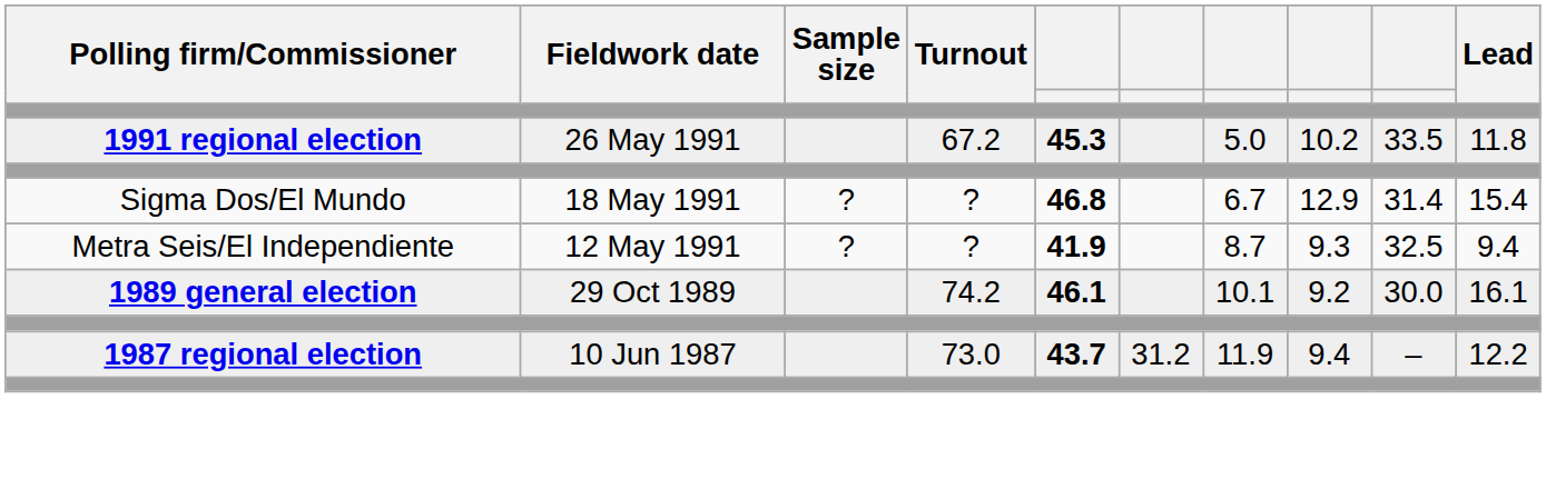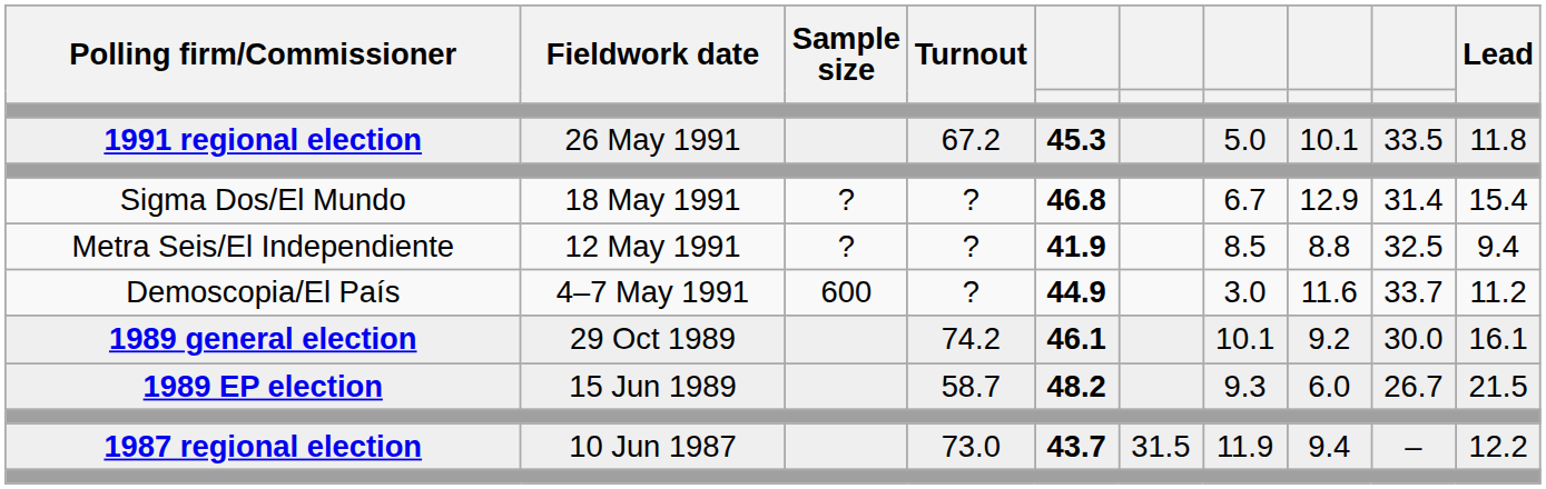1991 regional election | column 8: 10.2 -> 10.1
Metra Seis/El Independiente | column 7: 8.7 -> 8.5
Metra Seis/El Independiente | column 8: 9.3 -> 8.8
+ row: Demoscopia/El País | 4–7 May 1991 | 600 | ? | 44.9 | 3.0 | 11.6 | 33.7 | 11.2
+ row: 1989 EP election | 15 Jun 1989 | 58.7 | 48.2 | 9.3 | 6.0 | 26.7 | 21.5
1987 regional election | column 6: 31.2 -> 31.5
